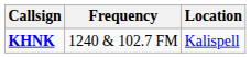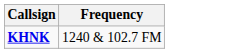- column: Location | Kalispell
